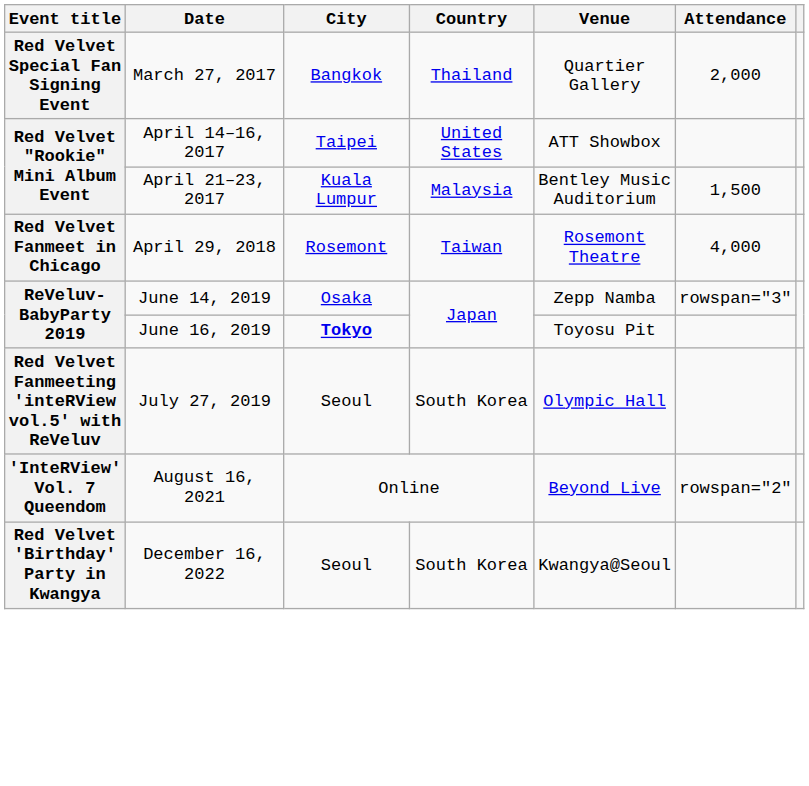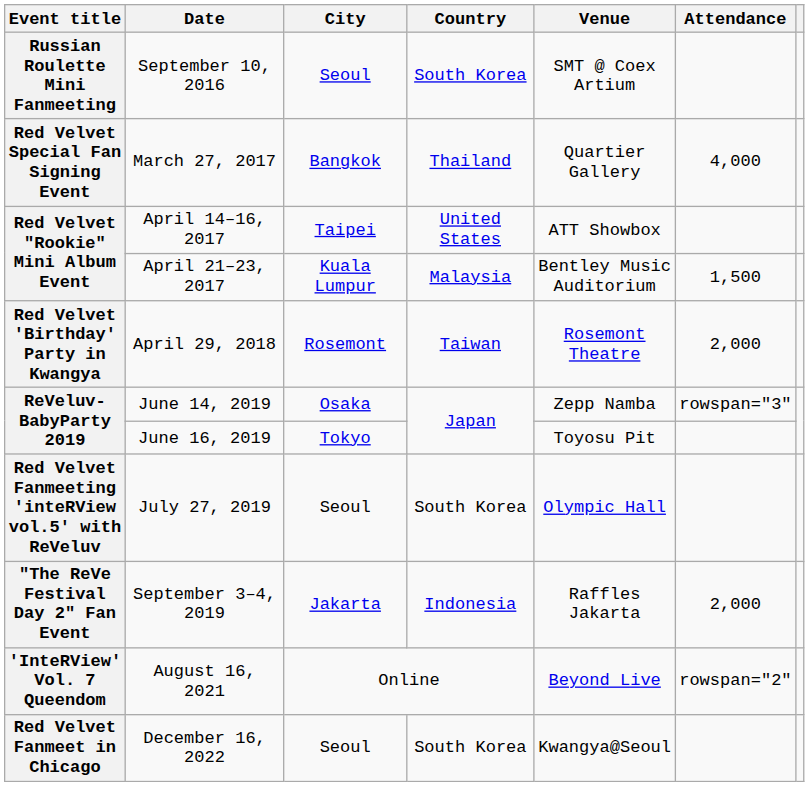+ row: Russian Roulette Mini Fanmeeting | September 10, 2016 | Seoul | South Korea | SMT @ Coex Artium
March 27, 2017 | Attendance: 2,000 -> 4,000
April 29, 2018 | Event title: Red Velvet Fanmeet in Chicago -> Red Velvet 'Birthday' Party in Kwangya
April 29, 2018 | Attendance: 4,000 -> 2,000
June 16, 2019 | City: bold -> normal
+ row: "The ReVe Festival Day 2" Fan Event | September 3–4, 2019 | Jakarta | Indonesia | Raffles Jakarta | 2,000
December 16, 2022 | Event title: Red Velvet 'Birthday' Party in Kwangya -> Red Velvet Fanmeet in Chicago
